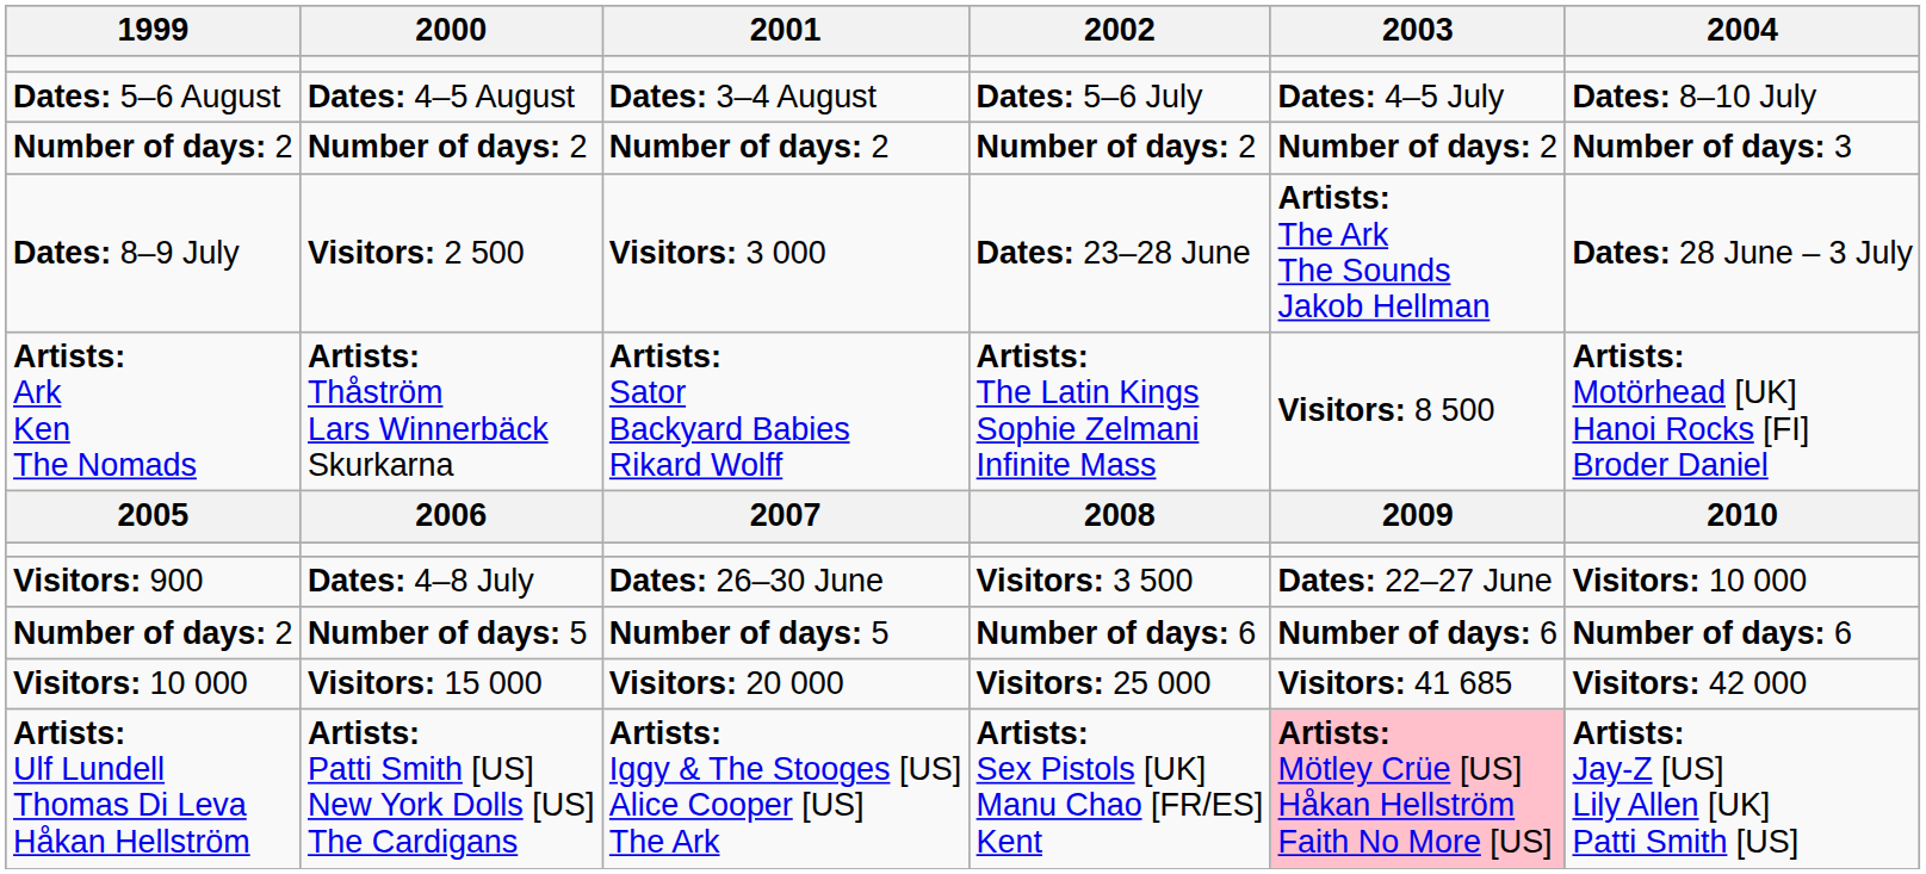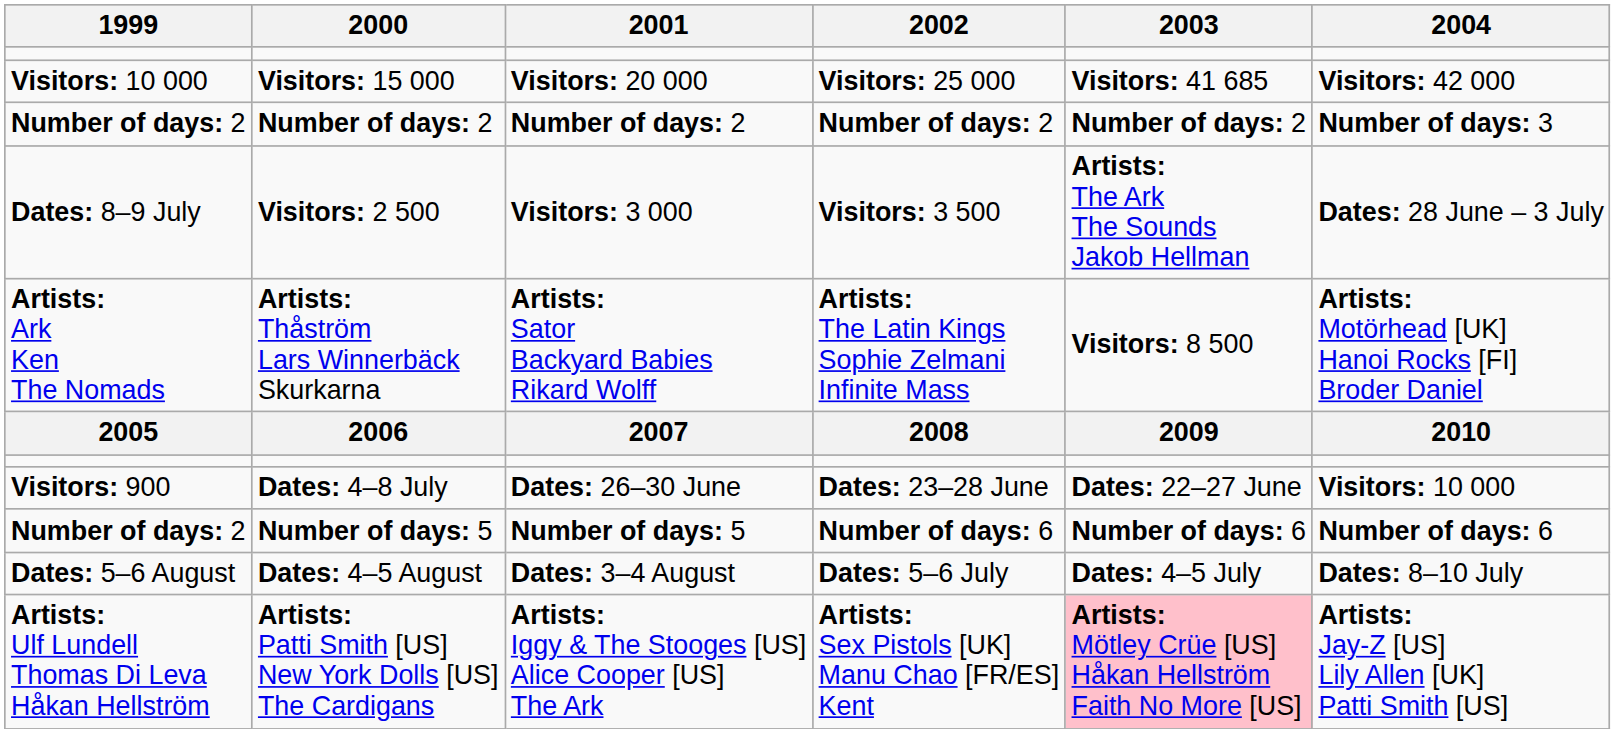rows swapped: Dates: 4–5 August <-> Visitors: 15 000
Visitors: 2 500 | 2002: Dates: 23–28 June -> Visitors: 3 500
Dates: 4–8 July | 2002: Visitors: 3 500 -> Dates: 23–28 June
